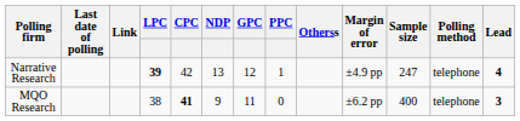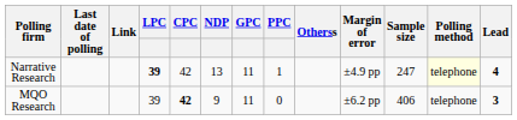Narrative Research | GPC: 12 -> 11
Narrative Research | Polling method: no background -> lightyellow background
MQO Research | LPC: 38 -> 39
MQO Research | CPC: 41 -> 42
MQO Research | Sample size: 400 -> 406
